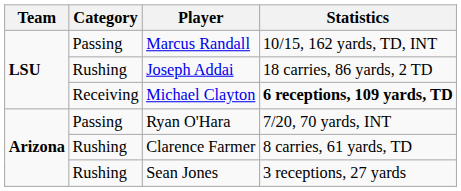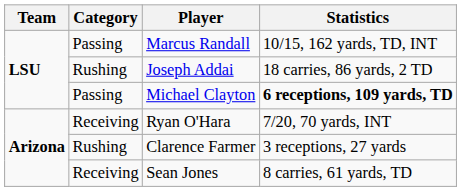Michael Clayton | Category: Receiving -> Passing
Ryan O'Hara | Category: Passing -> Receiving
Clarence Farmer | Statistics: 8 carries, 61 yards, TD -> 3 receptions, 27 yards
Sean Jones | Category: Rushing -> Receiving
Sean Jones | Statistics: 3 receptions, 27 yards -> 8 carries, 61 yards, TD
